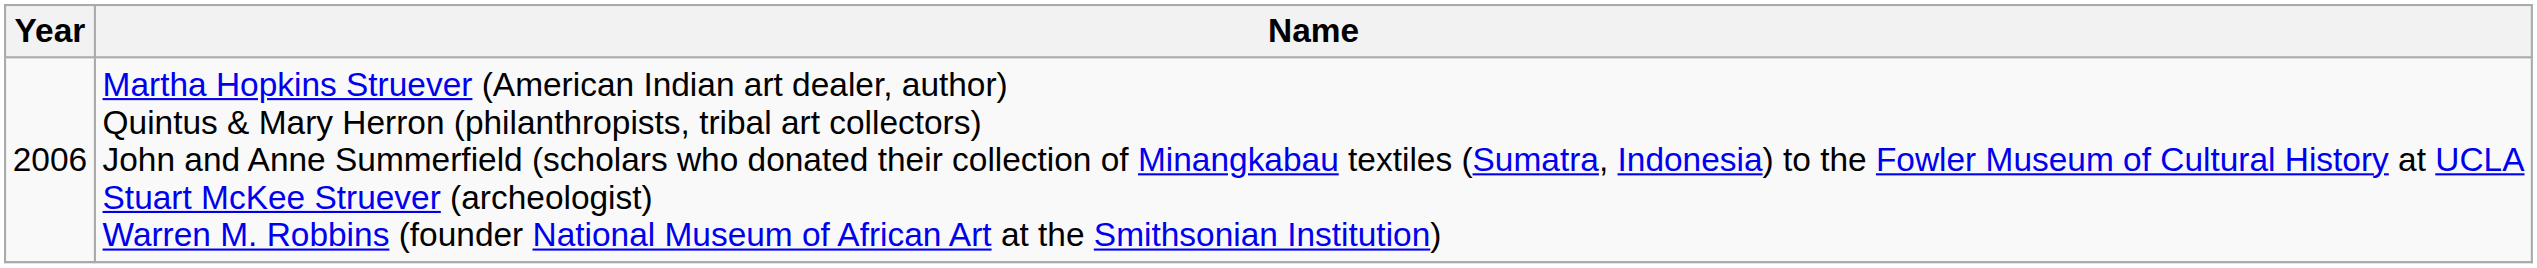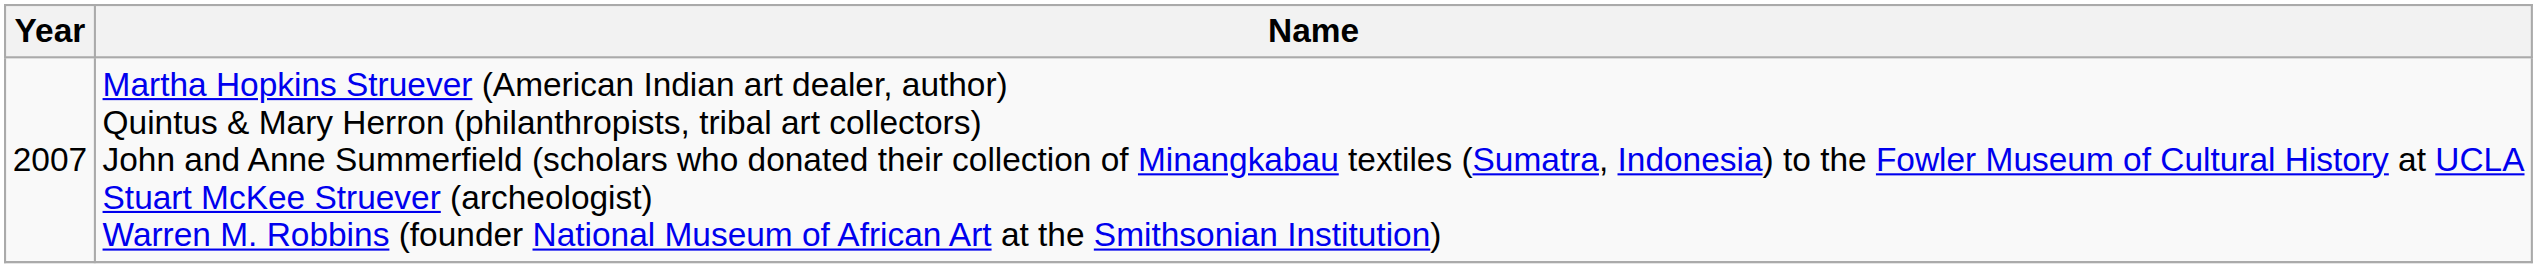row 2 | Year: 2006 -> 2007
